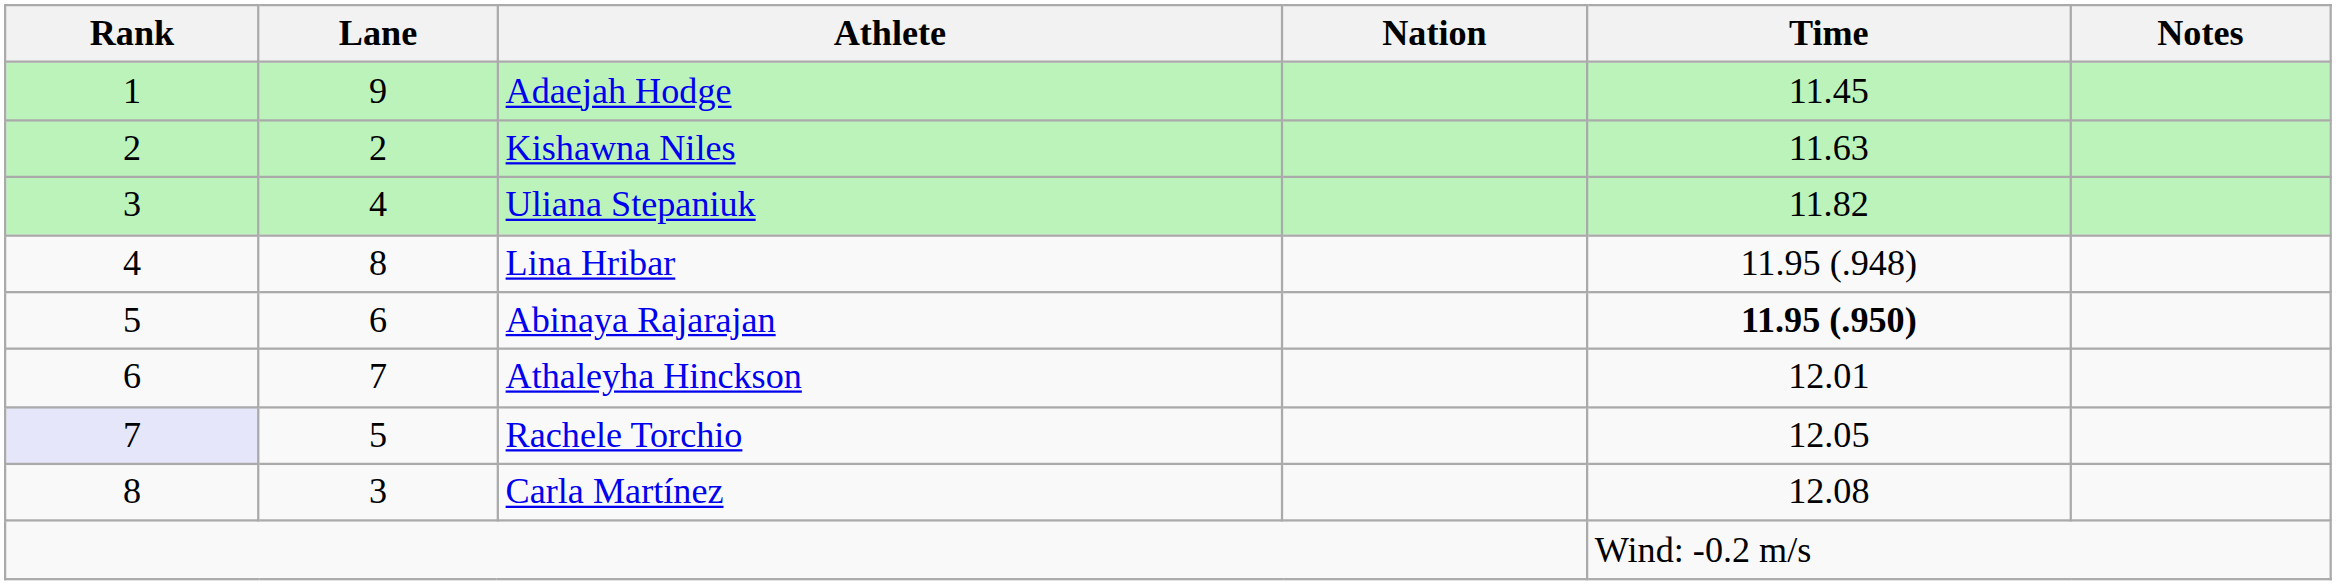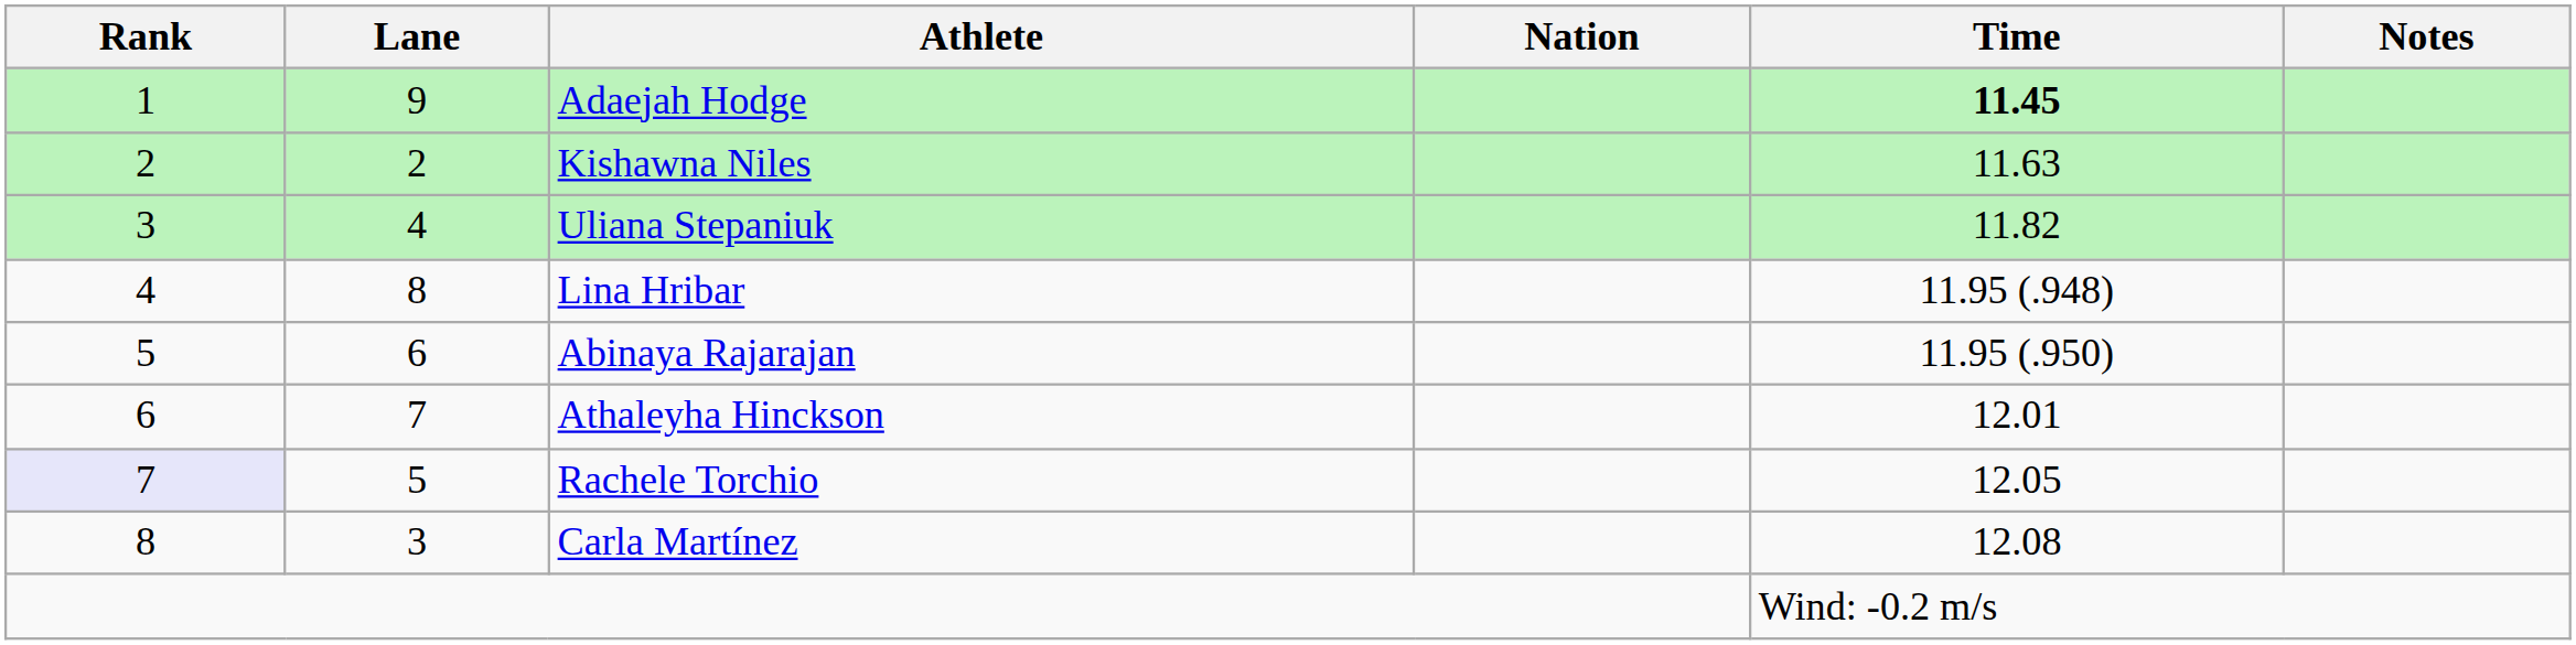Adaejah Hodge | Time: normal -> bold
Abinaya Rajarajan | Time: bold -> normal
